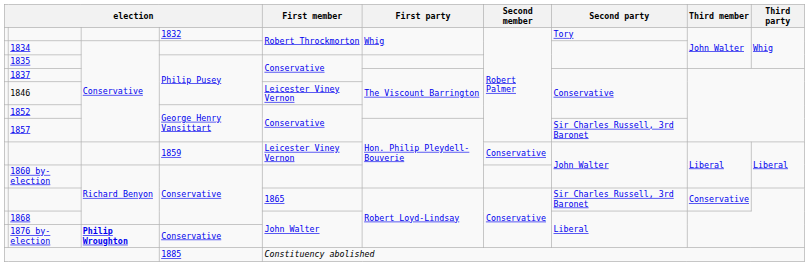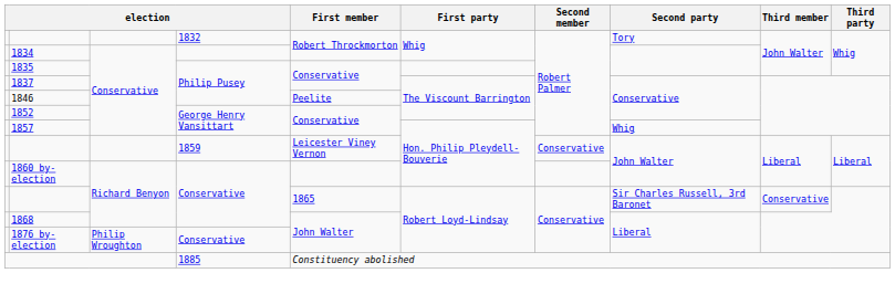1846 | First member: Leicester Viney Vernon -> Peelite
1857 | Second party: Sir Charles Russell, 3rd Baronet -> Whig
1876 by-election | column 3: bold -> normal
